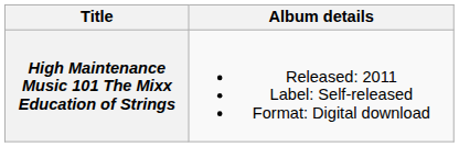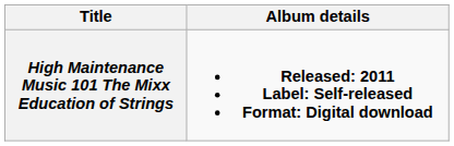High Maintenance Music 101 The Mixx Education of Strings | Album details: normal -> bold
